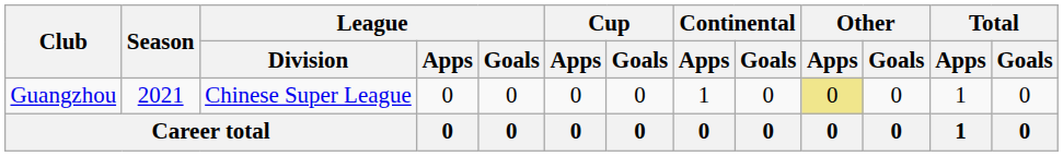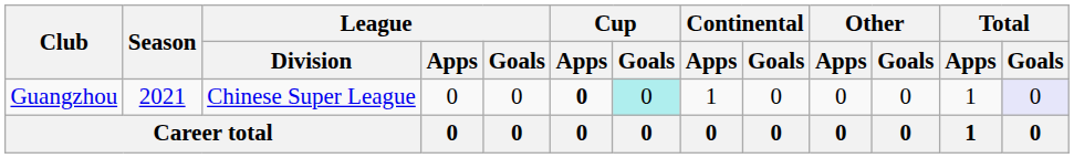Guangzhou | Cup / Apps: normal -> bold
Guangzhou | Cup / Goals: no background -> paleturquoise background
Guangzhou | Other / Apps: khaki background -> no background
Guangzhou | Total / Goals: no background -> lavender background
